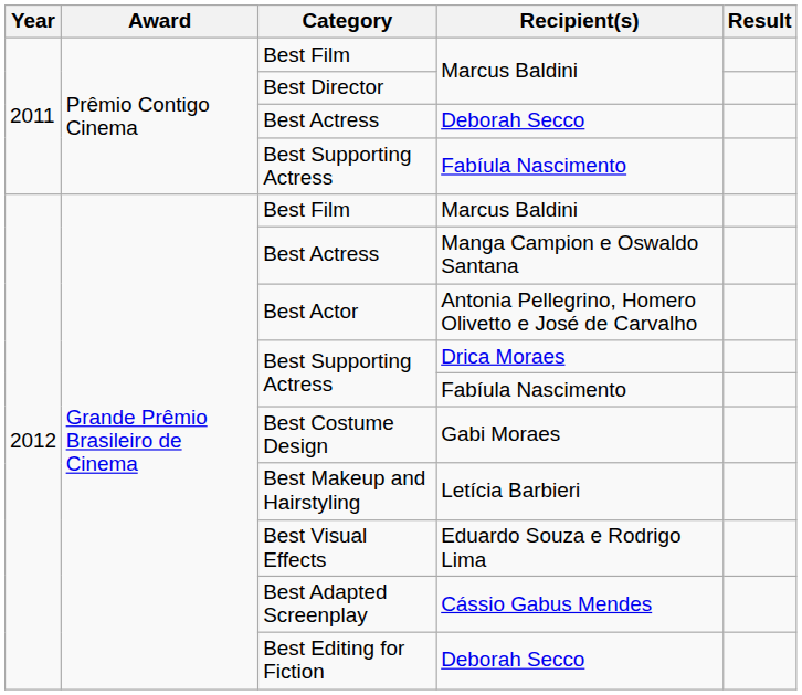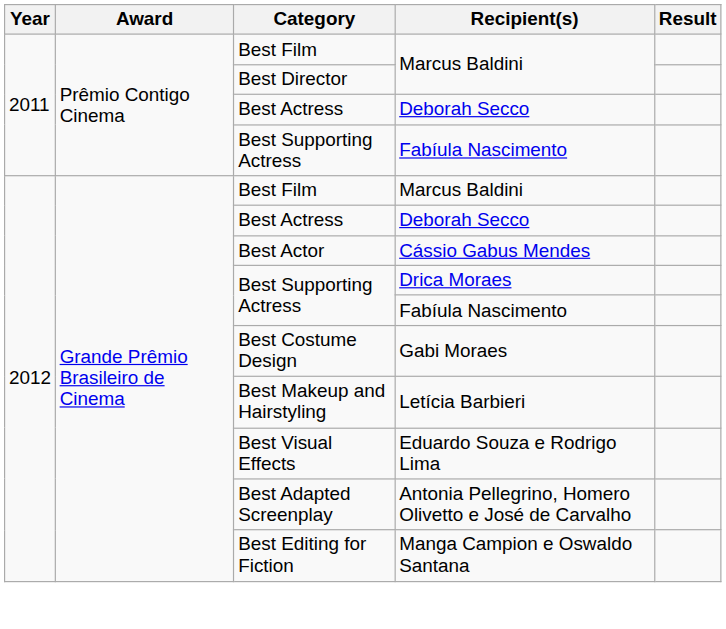2012 / Best Actress | Recipient(s): Manga Campion e Oswaldo Santana -> Deborah Secco
Best Actor | Recipient(s): Antonia Pellegrino, Homero Olivetto e José de Carvalho -> Cássio Gabus Mendes
Best Adapted Screenplay | Recipient(s): Cássio Gabus Mendes -> Antonia Pellegrino, Homero Olivetto e José de Carvalho
Best Editing for Fiction | Recipient(s): Deborah Secco -> Manga Campion e Oswaldo Santana
